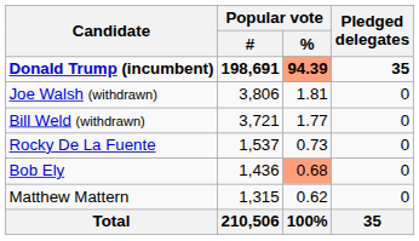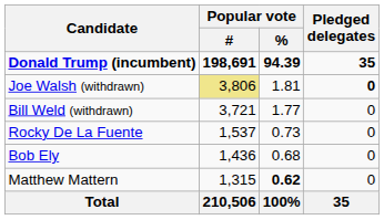Donald Trump (incumbent) | Popular vote / %: lightsalmon background -> no background
Joe Walsh (withdrawn) | Popular vote / #: no background -> khaki background
Joe Walsh (withdrawn) | Pledged delegates: normal -> bold
Bob Ely | Popular vote / %: lightsalmon background -> no background
Matthew Mattern | Popular vote / %: normal -> bold
